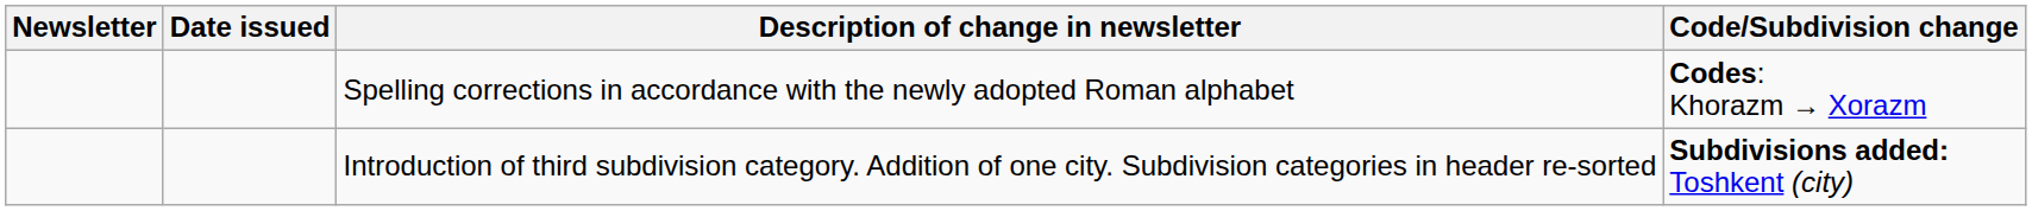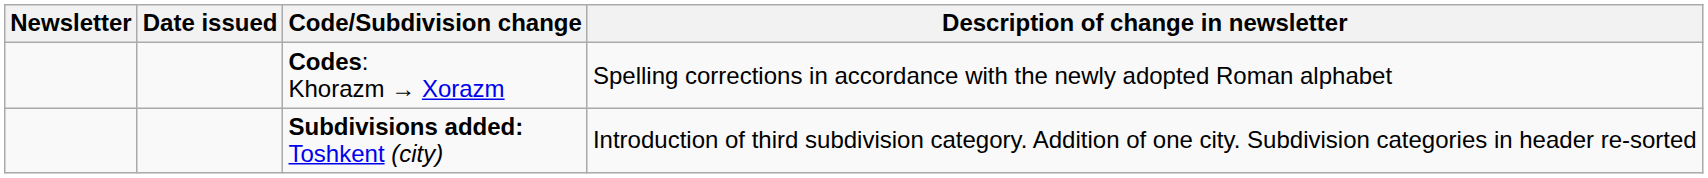columns swapped: Description of change in newsletter <-> Code/Subdivision change
